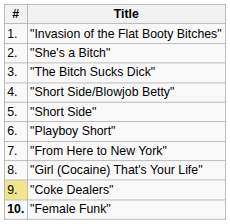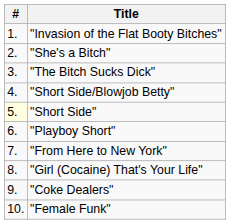"Short Side" | #: no background -> lightyellow background
"Coke Dealers" | #: khaki background -> no background
"Female Funk" | #: bold -> normal
